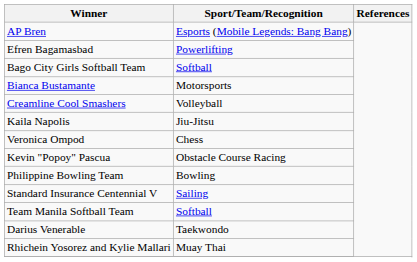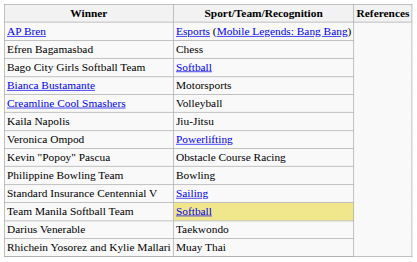Efren Bagamasbad | Sport/Team/Recognition: Powerlifting -> Chess
Veronica Ompod | Sport/Team/Recognition: Chess -> Powerlifting
Team Manila Softball Team | Sport/Team/Recognition: no background -> khaki background
